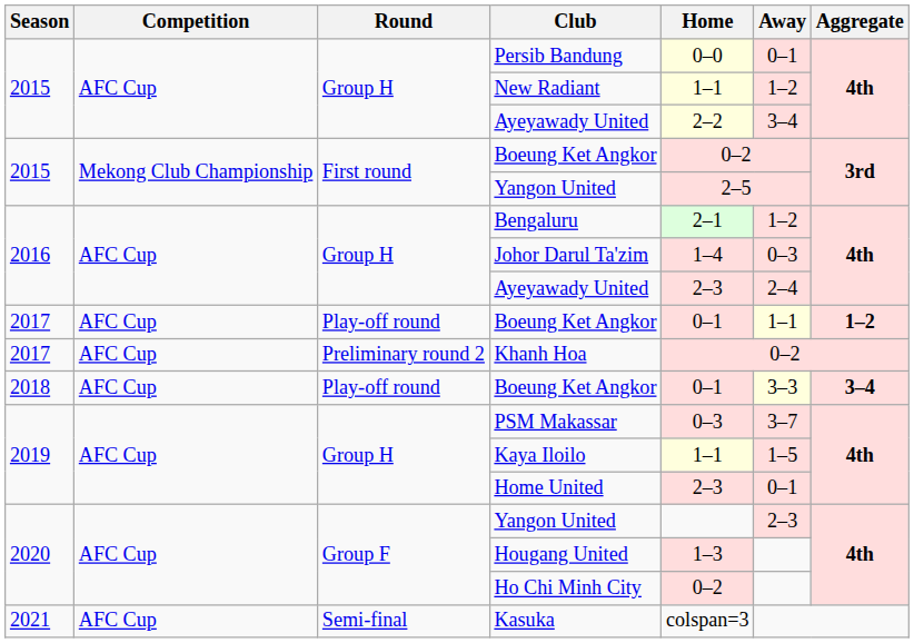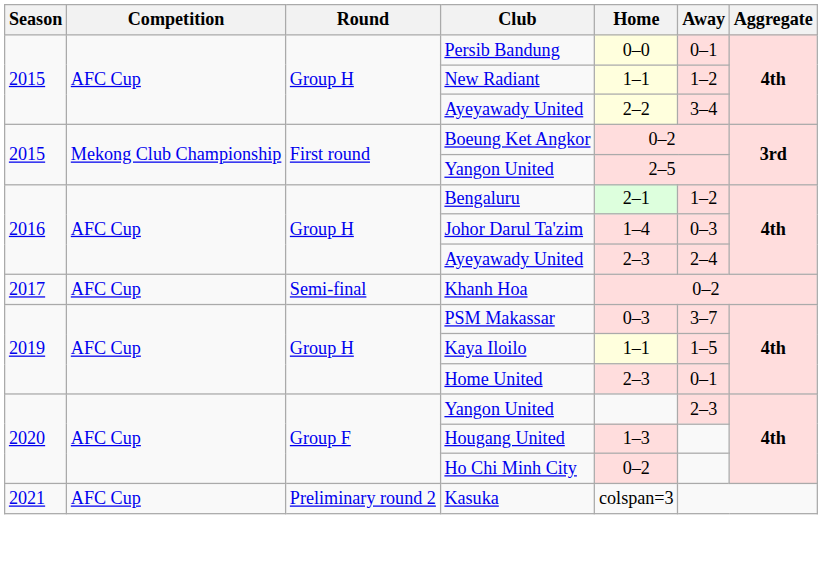- row: 2017 | AFC Cup | Play-off round | Boeung Ket Angkor | 0–1 | 1–1 | 1–2
Khanh Hoa | Round: Preliminary round 2 -> Semi-final
- row: 2018 | AFC Cup | Play-off round | Boeung Ket Angkor | 0–1 | 3–3 | 3–4
Kasuka | Round: Semi-final -> Preliminary round 2
